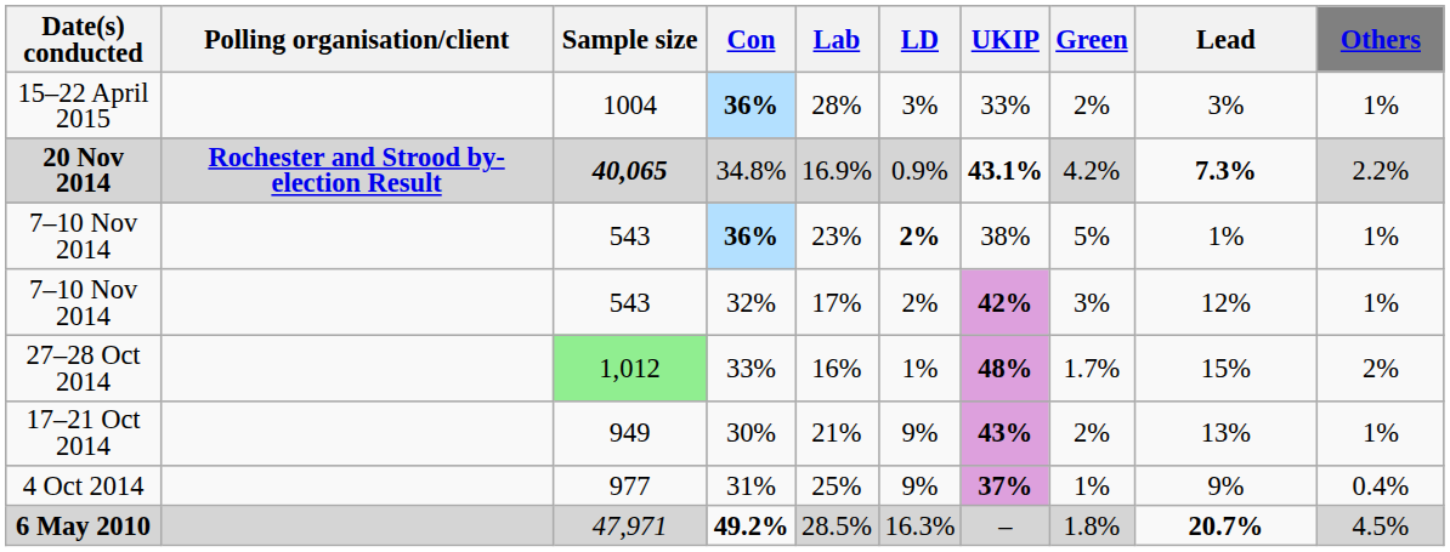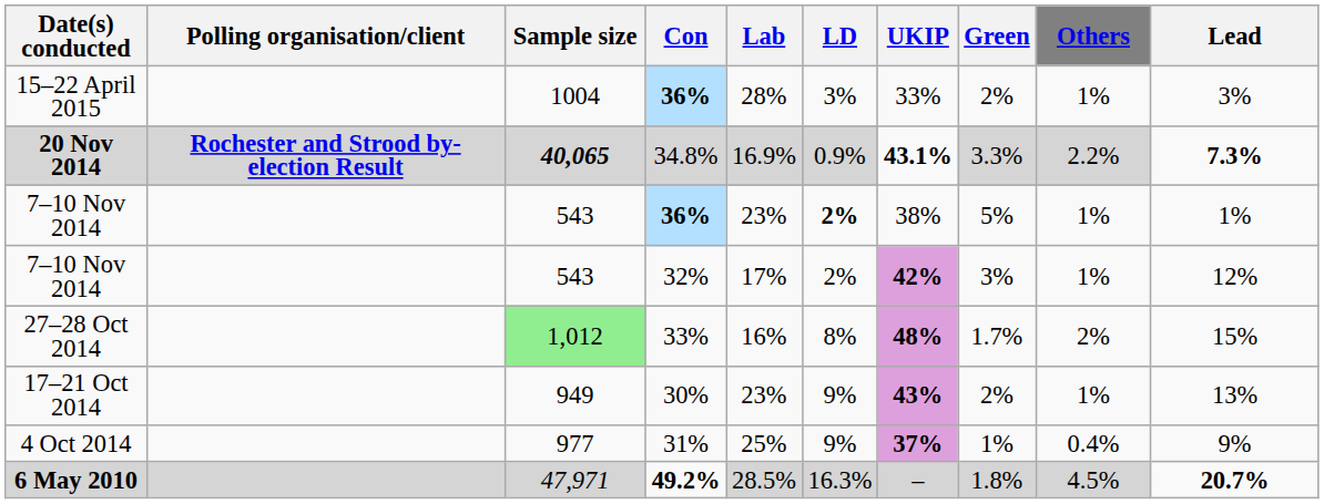columns swapped: Others <-> Lead
20 Nov 2014 | Green: 4.2% -> 3.3%
27–28 Oct 2014 | LD: 1% -> 8%
17–21 Oct 2014 | Lab: 21% -> 23%
